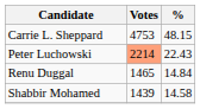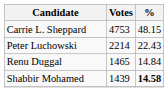Peter Luchowski | Votes: lightsalmon background -> no background
Shabbir Mohamed | %: normal -> bold
